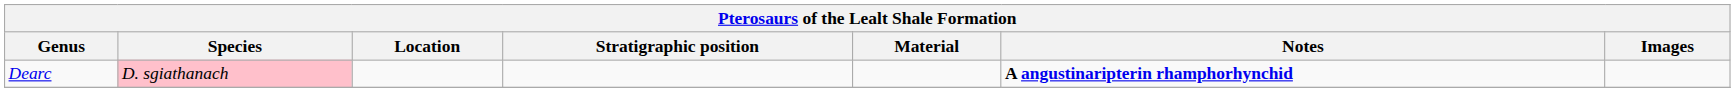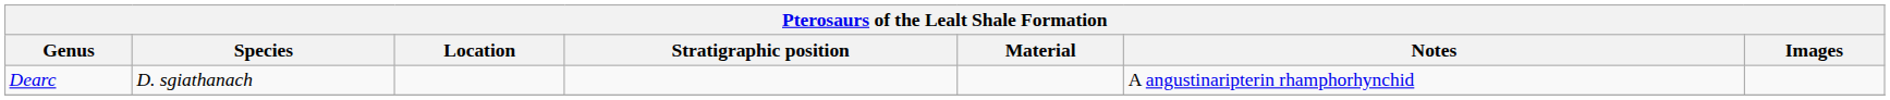Dearc | Species: pink background -> no background
Dearc | Notes: bold -> normal
